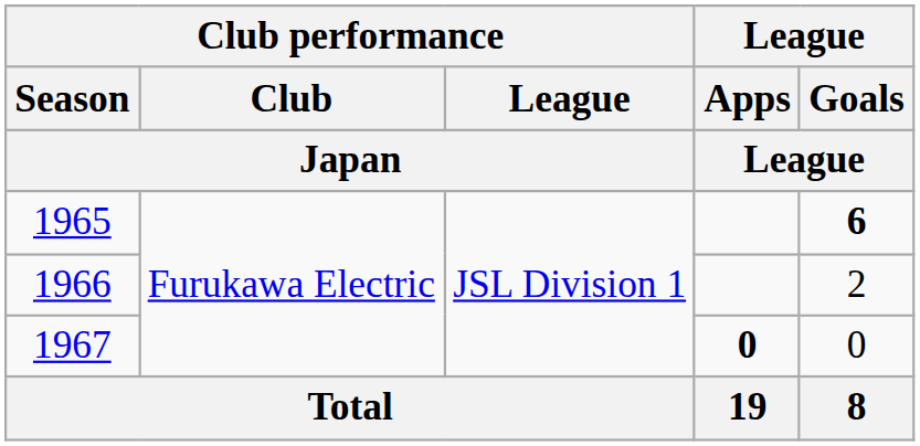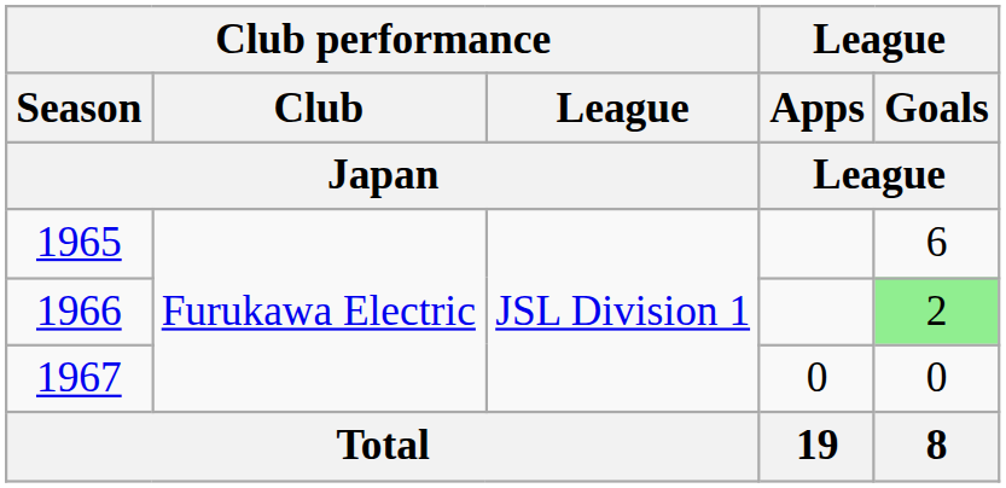1965 | League / Goals / League: bold -> normal
1966 | League / Goals / League: no background -> lightgreen background
1967 | League / Apps / League: bold -> normal
